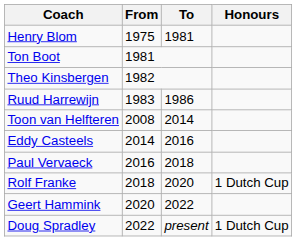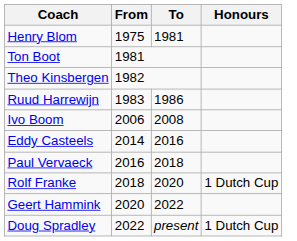+ row: Ivo Boom | 2006 | 2008
- row: Toon van Helfteren | 2008 | 2014
